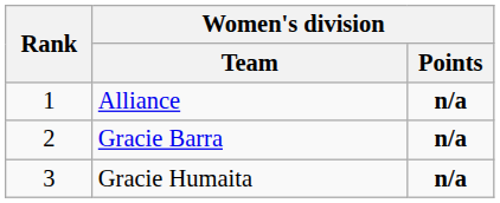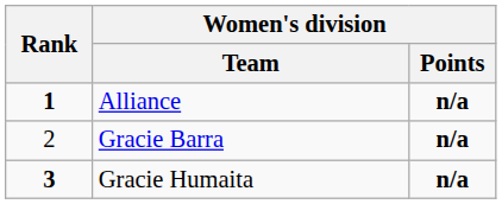Alliance | Rank: normal -> bold
Gracie Humaita | Rank: normal -> bold
